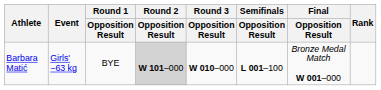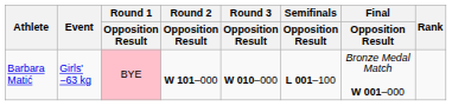Barbara Matić | Round 1 / Opposition Result: no background -> pink background
Barbara Matić | Round 2 / Opposition Result: lightgrey background -> no background
